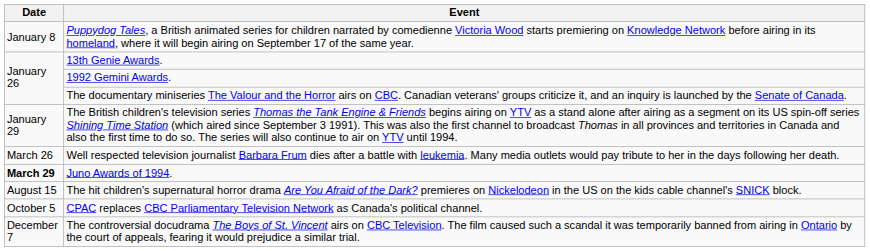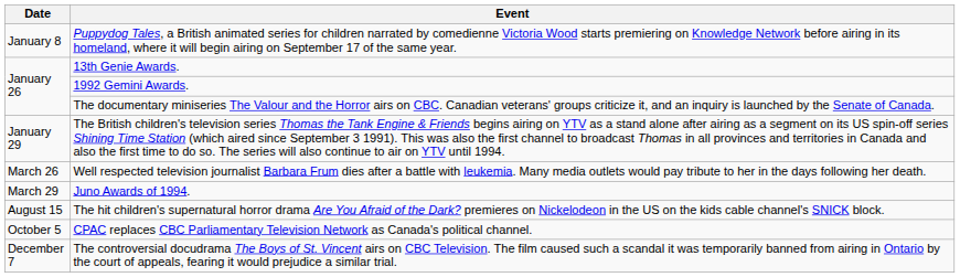Juno Awards of 1994. | Date: bold -> normal
